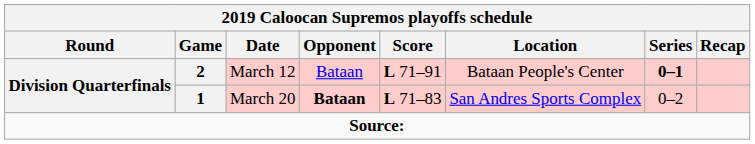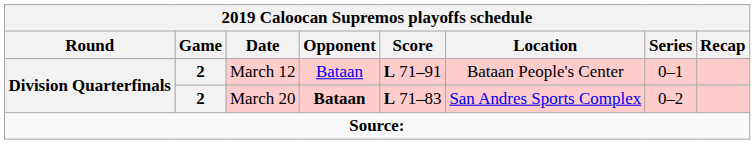March 12 | Series: bold -> normal
March 20 | Game: 1 -> 2
